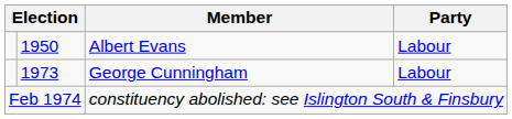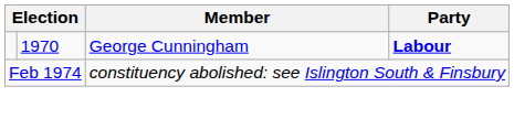- row: 1950 | Albert Evans | Labour
George Cunningham | column 2: 1973 -> 1970
George Cunningham | Party: normal -> bold
